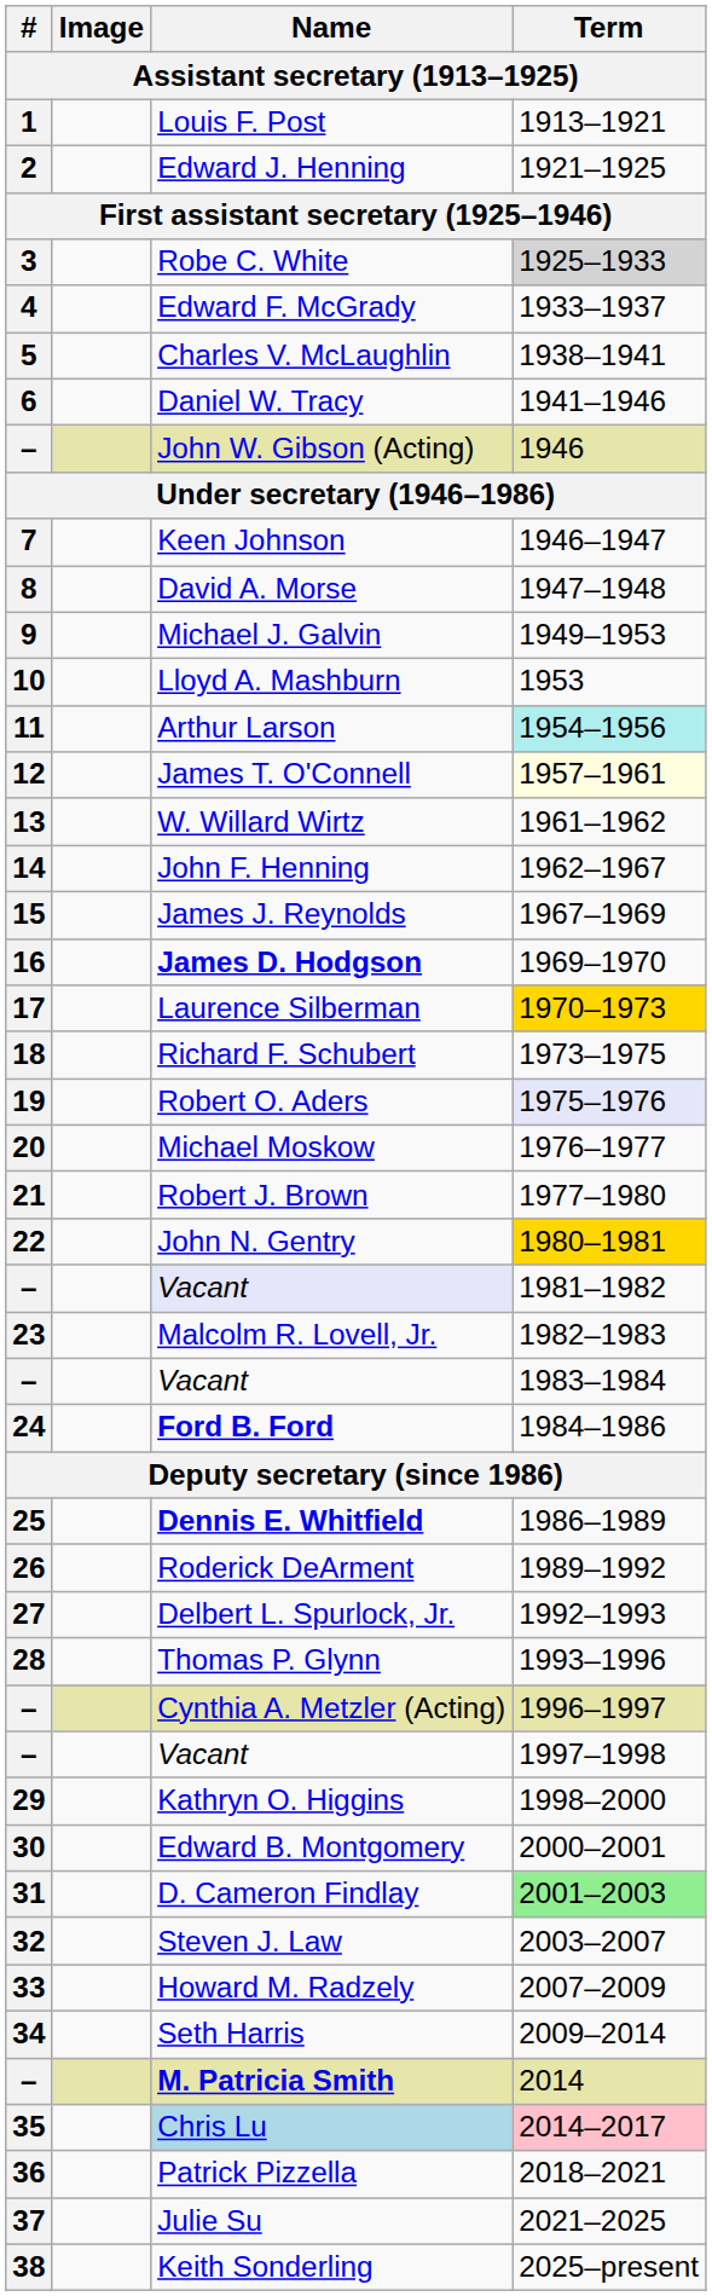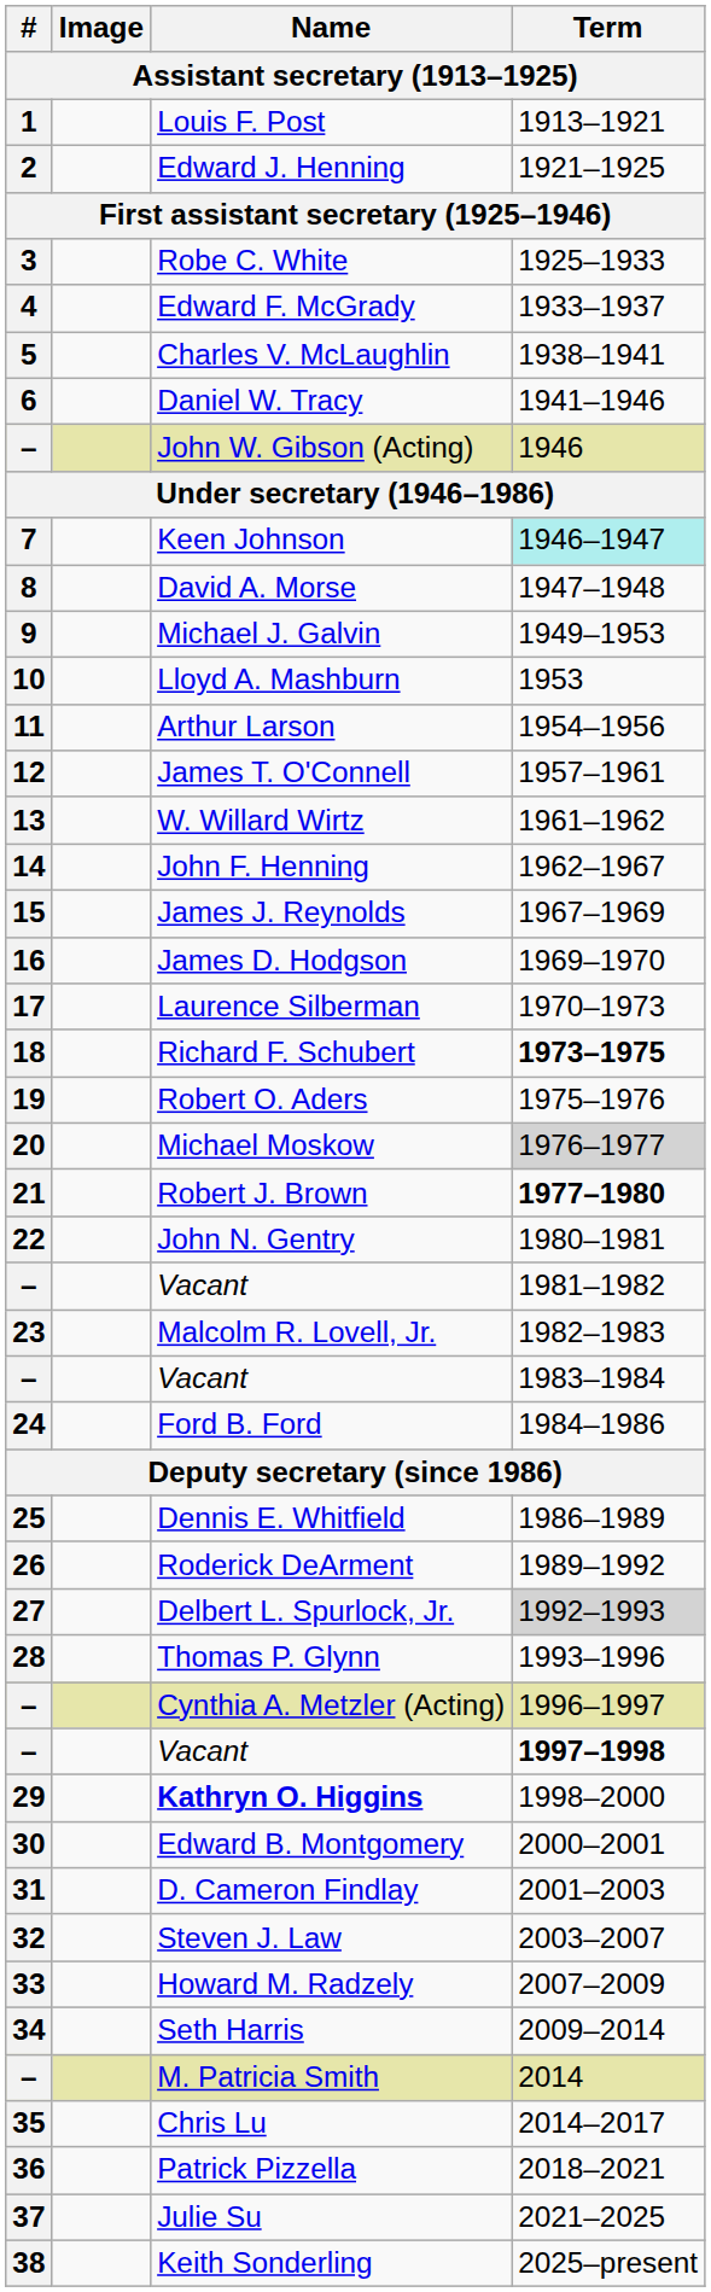Robe C. White | Term: lightgrey background -> no background
Keen Johnson | Term: no background -> paleturquoise background
Arthur Larson | Term: paleturquoise background -> no background
James T. O'Connell | Term: lightyellow background -> no background
James D. Hodgson | Name: bold -> normal
Laurence Silberman | Term: gold background -> no background
Richard F. Schubert | Term: normal -> bold
Robert O. Aders | Term: lavender background -> no background
Michael Moskow | Term: no background -> lightgrey background
Robert J. Brown | Term: normal -> bold
John N. Gentry | Term: gold background -> no background
Vacant / 1981–1982 | Name: lavender background -> no background
Ford B. Ford | Name: bold -> normal
Dennis E. Whitfield | Name: bold -> normal
Delbert L. Spurlock, Jr. | Term: no background -> lightgrey background
Vacant / 1997–1998 | Term: normal -> bold
Kathryn O. Higgins | Name: normal -> bold
D. Cameron Findlay | Term: lightgreen background -> no background
M. Patricia Smith | Name: bold -> normal
Chris Lu | Name: lightblue background -> no background
Chris Lu | Term: pink background -> no background
